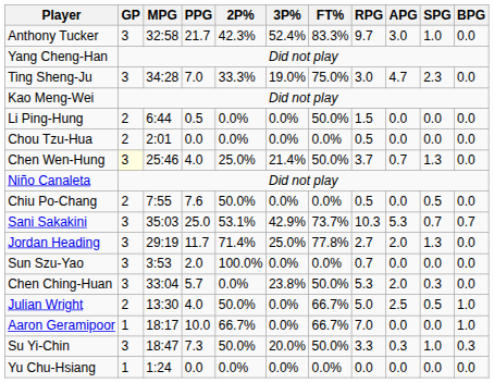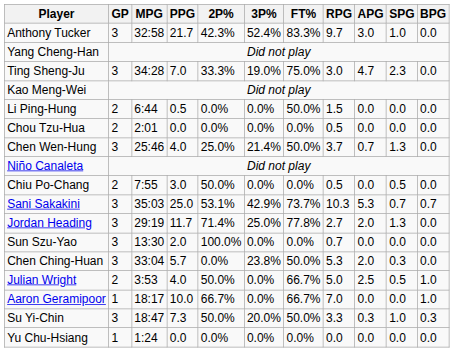Chen Wen-Hung | GP: lightyellow background -> no background
Chiu Po-Chang | PPG: 7.6 -> 3.0
Sun Szu-Yao | MPG: 3:53 -> 13:30
Julian Wright | MPG: 13:30 -> 3:53
